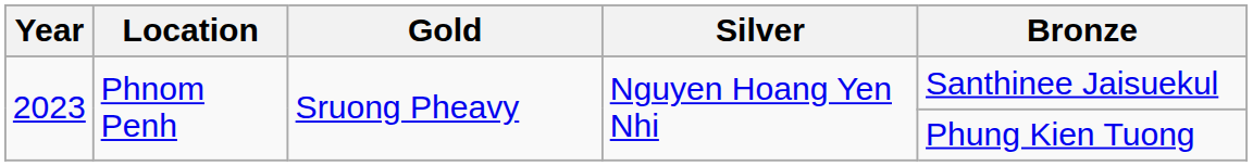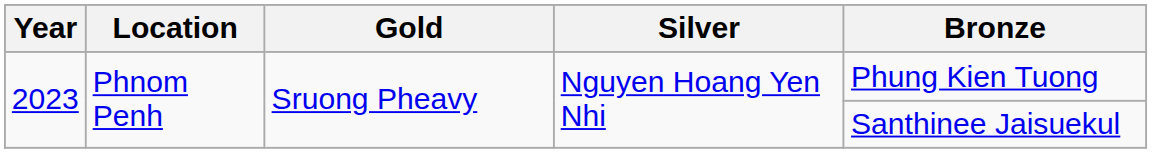row 2 | Bronze: Santhinee Jaisuekul -> Phung Kien Tuong
row 3 | Bronze: Phung Kien Tuong -> Santhinee Jaisuekul
